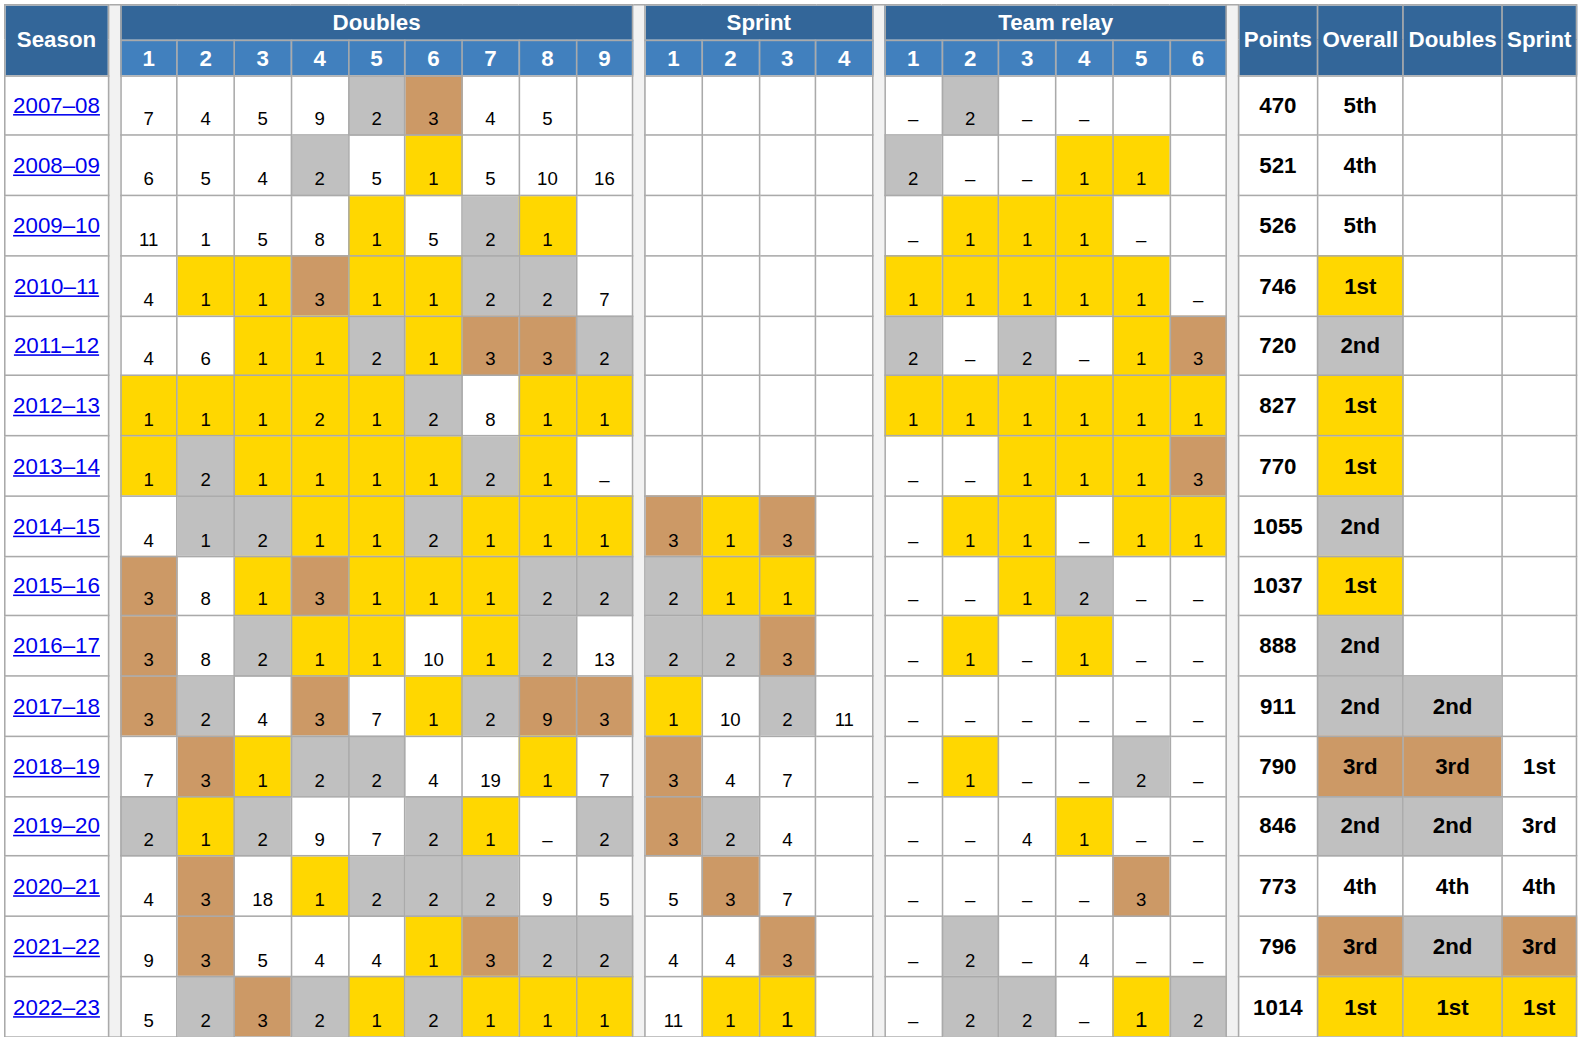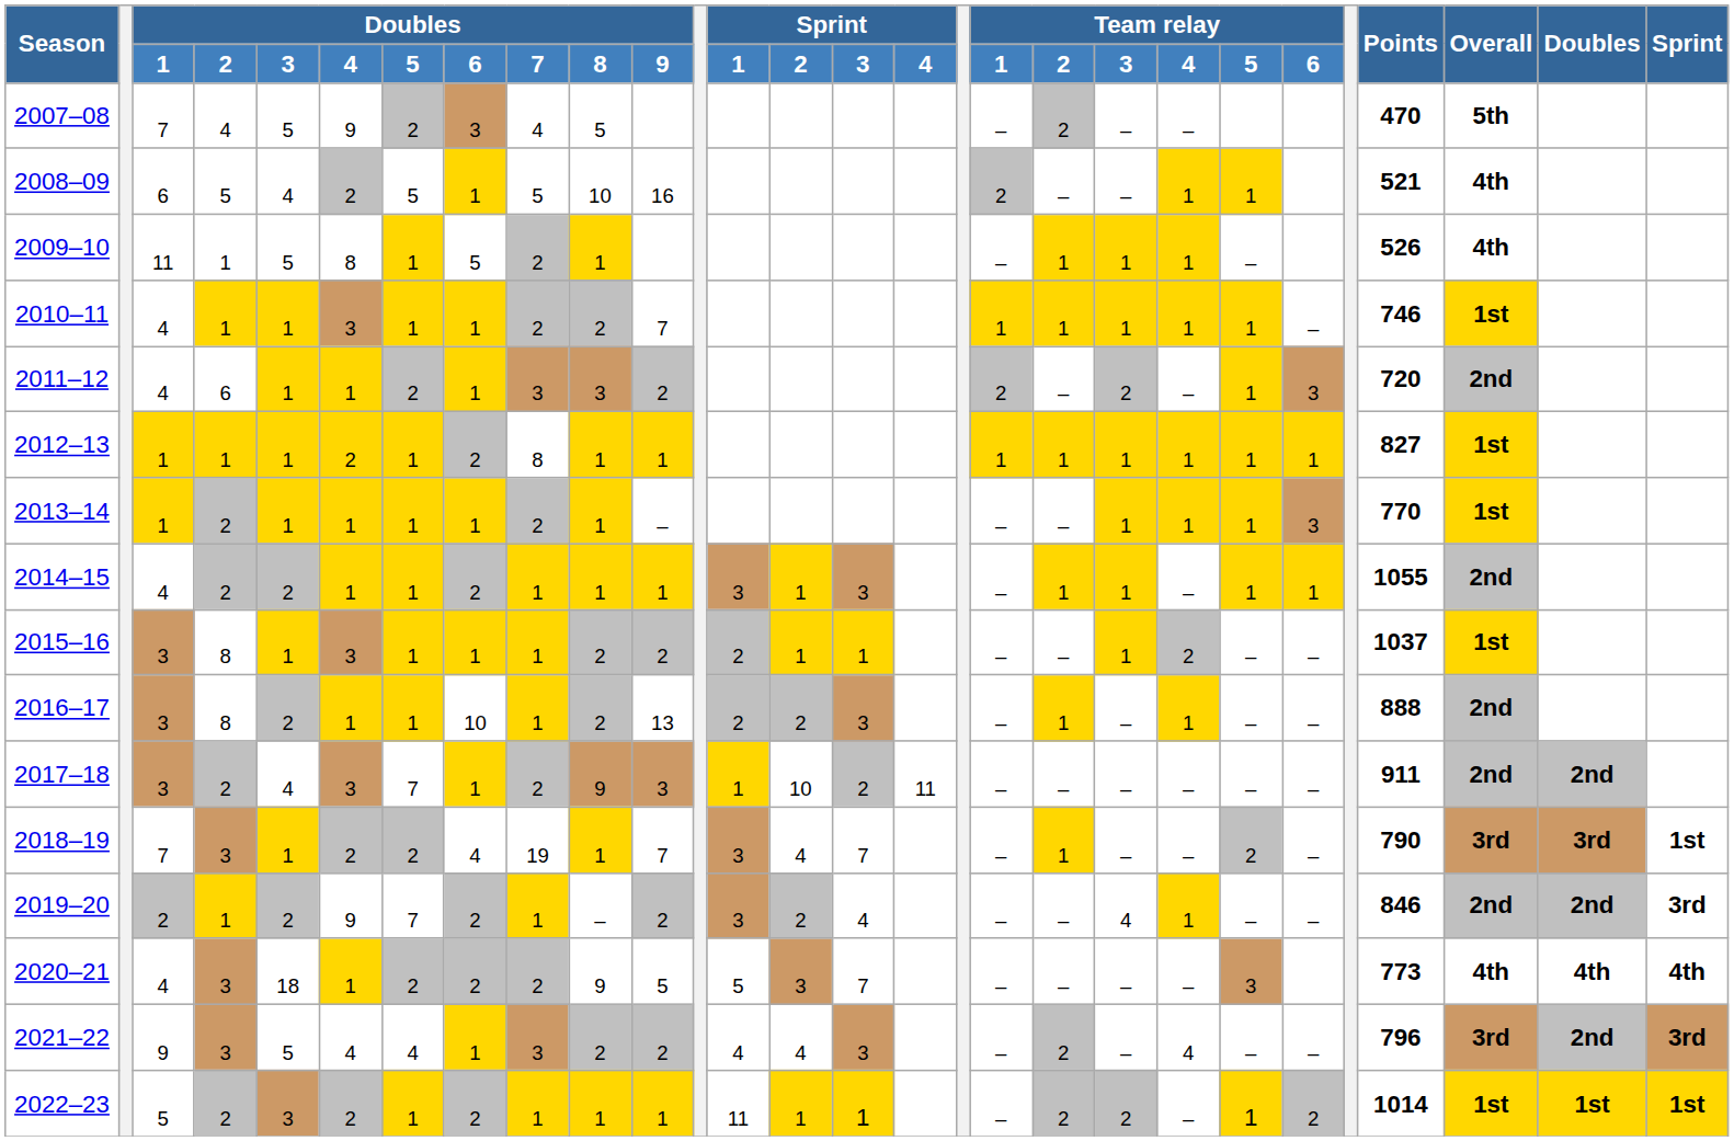2009–10 | Overall: 5th -> 4th
2014–15 | Doubles / 2: 1 -> 2
